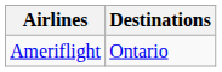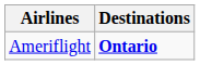Ameriflight | Destinations: normal -> bold
